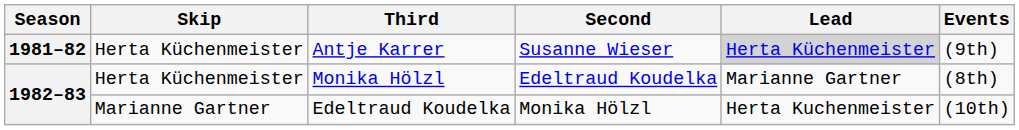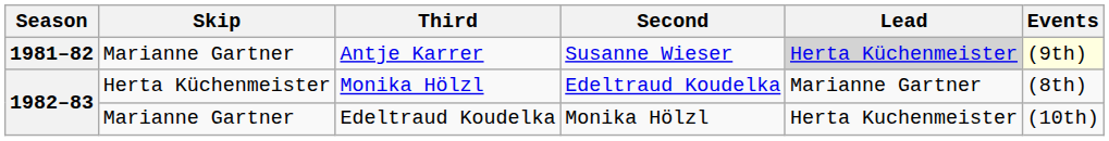Antje Karrer | Skip: Herta Küchenmeister -> Marianne Gartner
Antje Karrer | Events: no background -> lightyellow background
